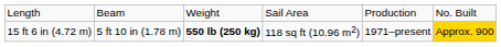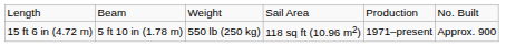15 ft 6 in (4.72 m) | column 3: bold -> normal
15 ft 6 in (4.72 m) | column 6: gold background -> no background
